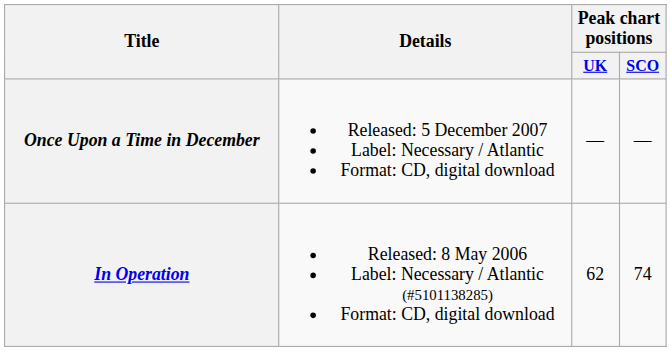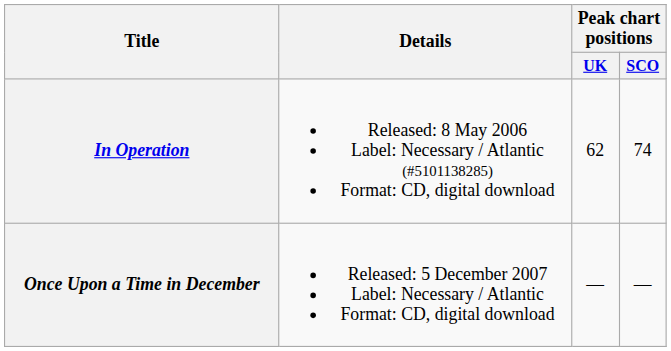rows swapped: In Operation <-> Once Upon a Time in December
